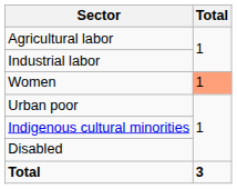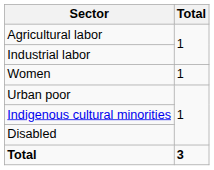Women | Total: lightsalmon background -> no background
